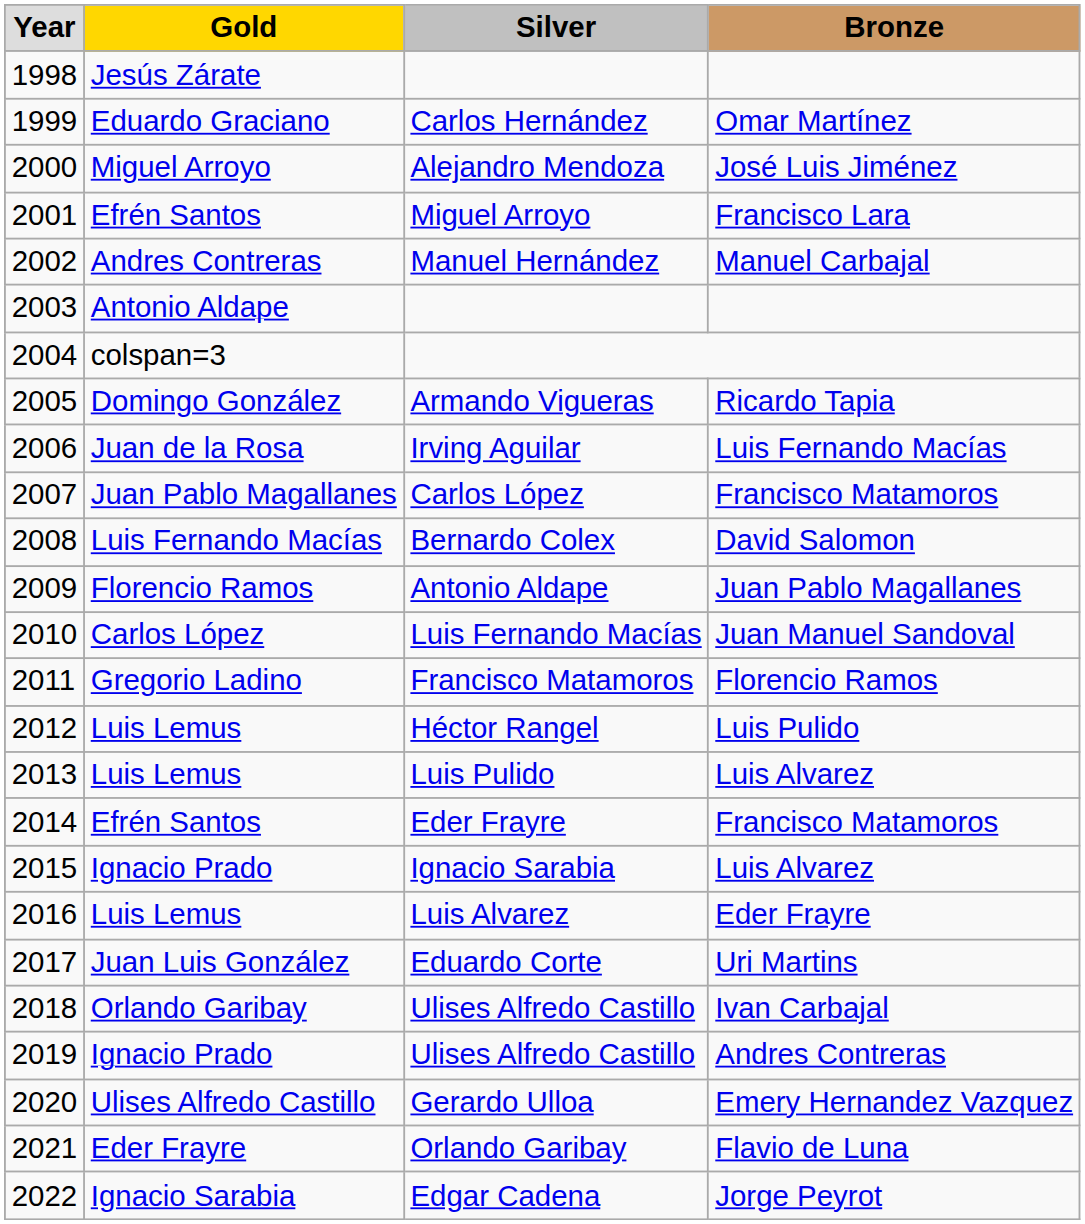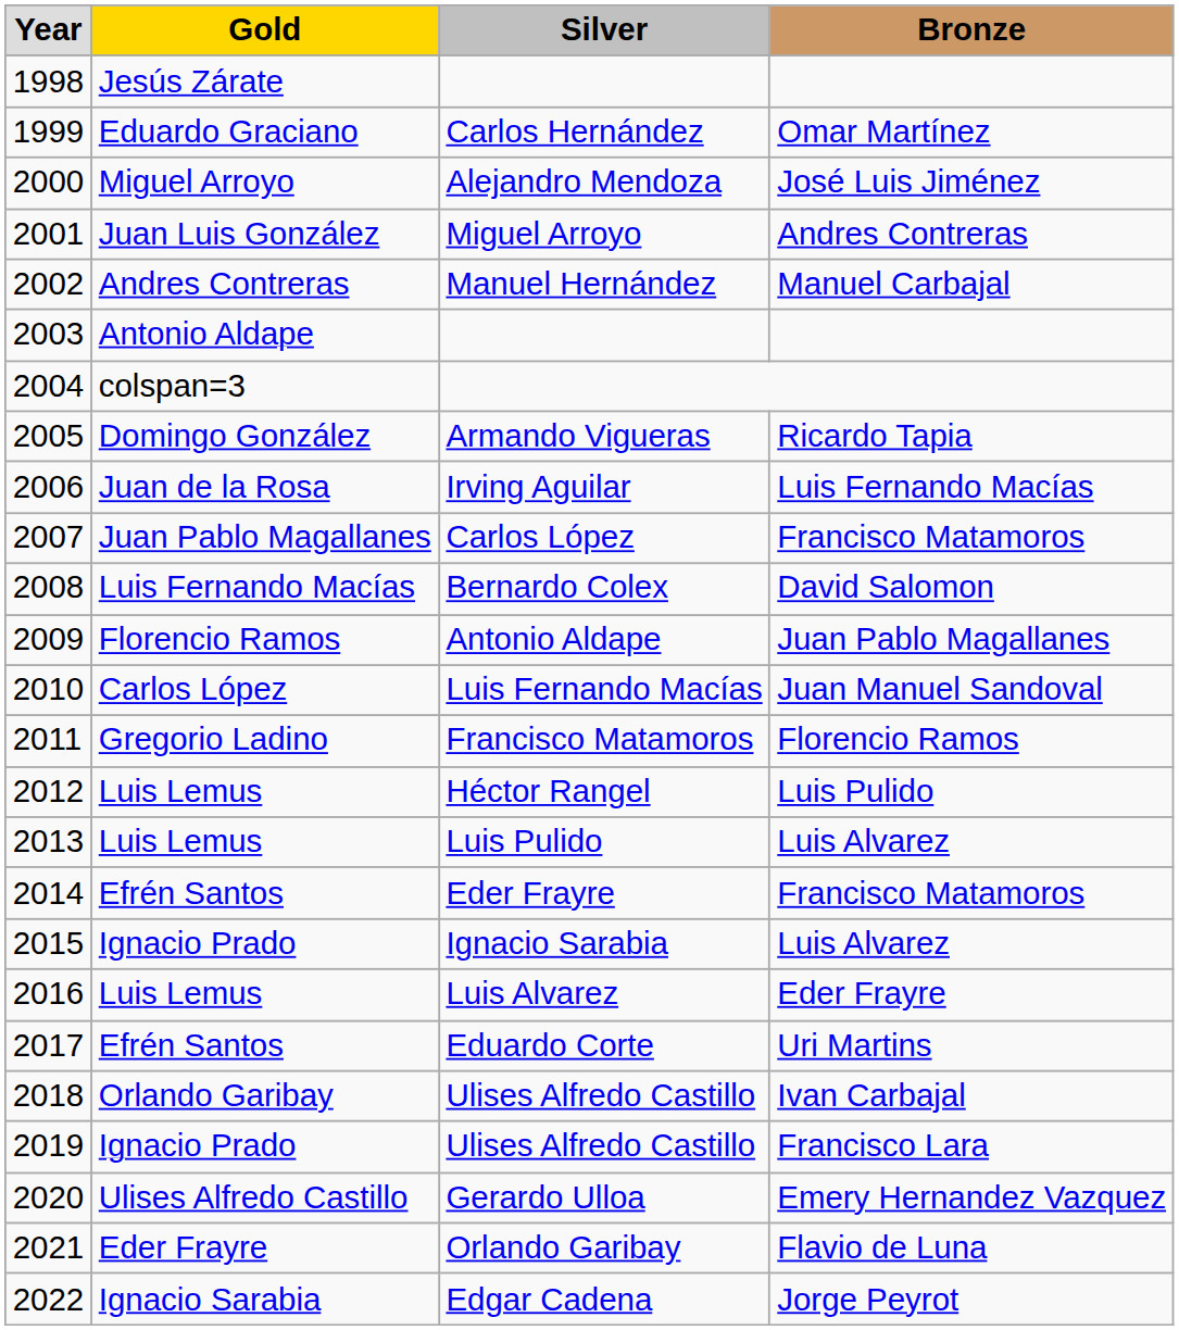2001 | Gold: Efrén Santos -> Juan Luis González
2001 | Bronze: Francisco Lara -> Andres Contreras
2017 | Gold: Juan Luis González -> Efrén Santos
2019 | Bronze: Andres Contreras -> Francisco Lara
